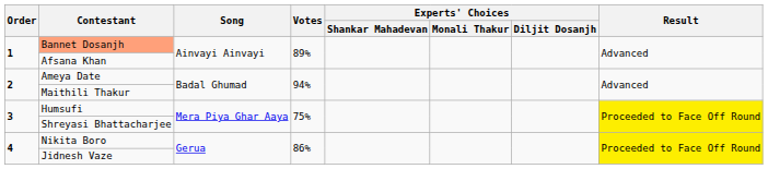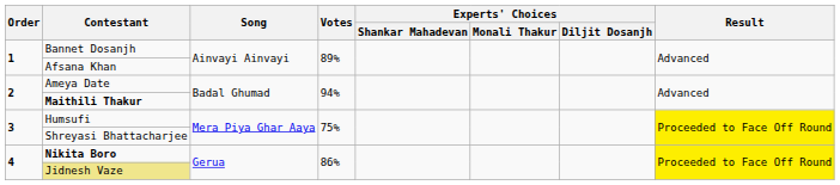Bannet Dosanjh | Contestant: lightsalmon background -> no background
Maithili Thakur | Contestant: normal -> bold
Nikita Boro | Contestant: normal -> bold
Jidnesh Vaze | Contestant: no background -> khaki background
